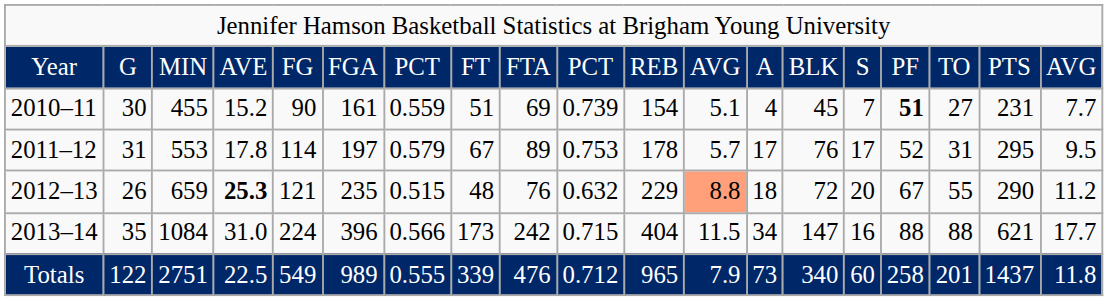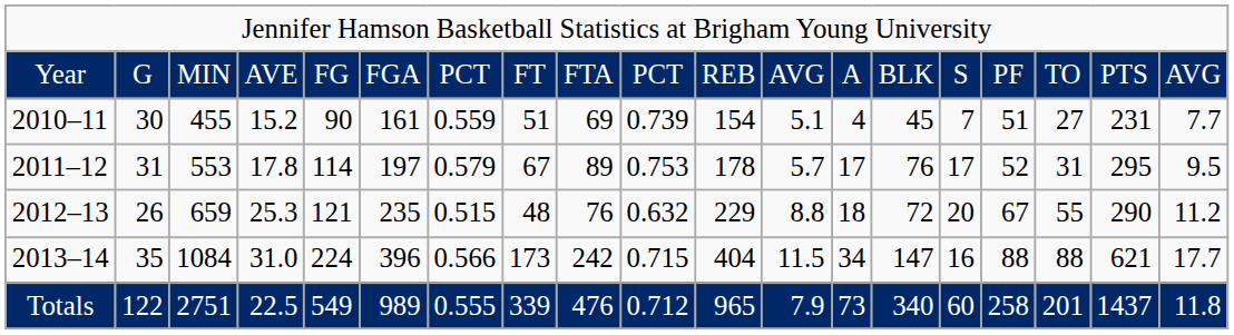2010–11 | column 16: bold -> normal
2012–13 | column 4: bold -> normal
2012–13 | column 12: lightsalmon background -> no background
